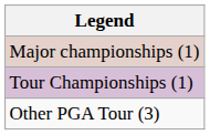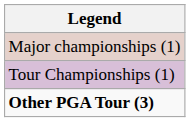row 4 | column 1: normal -> bold
